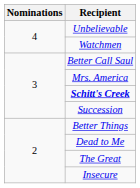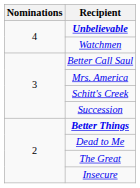Unbelievable | Recipient: normal -> bold
Schitt's Creek | Recipient: bold -> normal
Better Things | Recipient: normal -> bold
